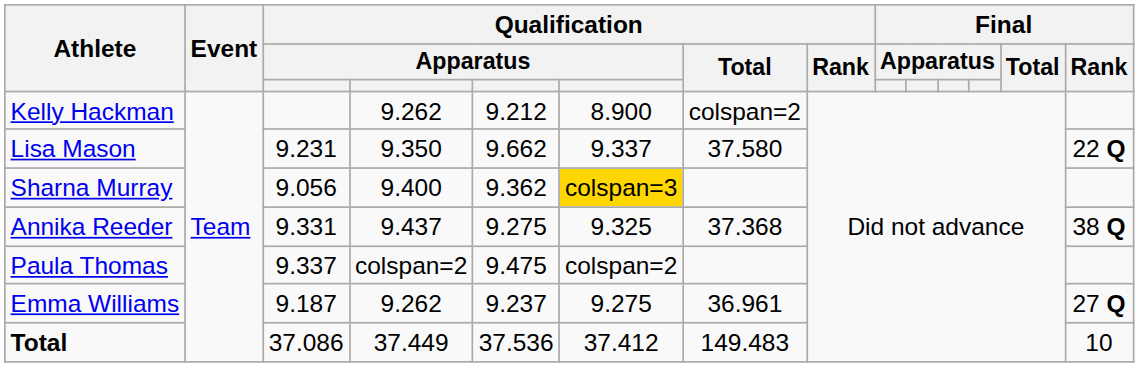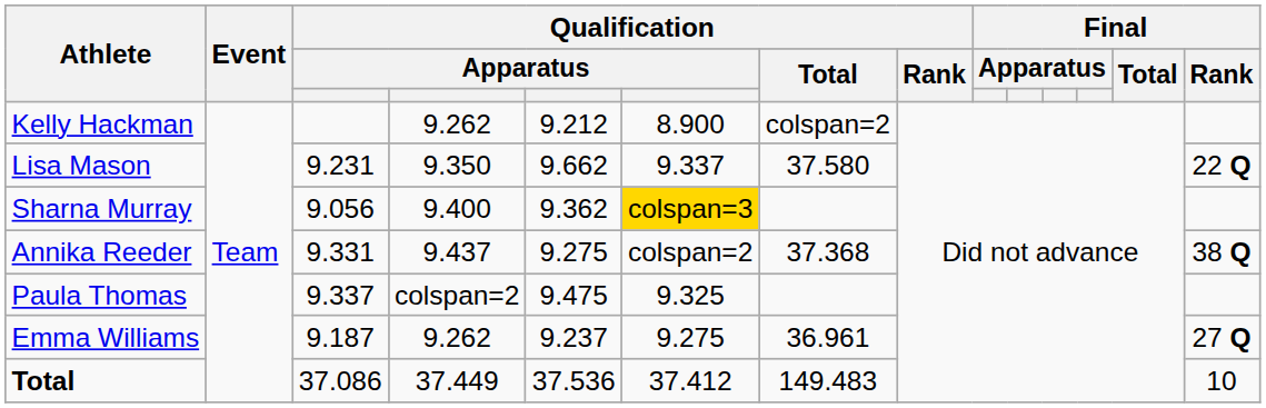Annika Reeder | column 6: 9.325 -> colspan=2
Paula Thomas | column 6: colspan=2 -> 9.325
